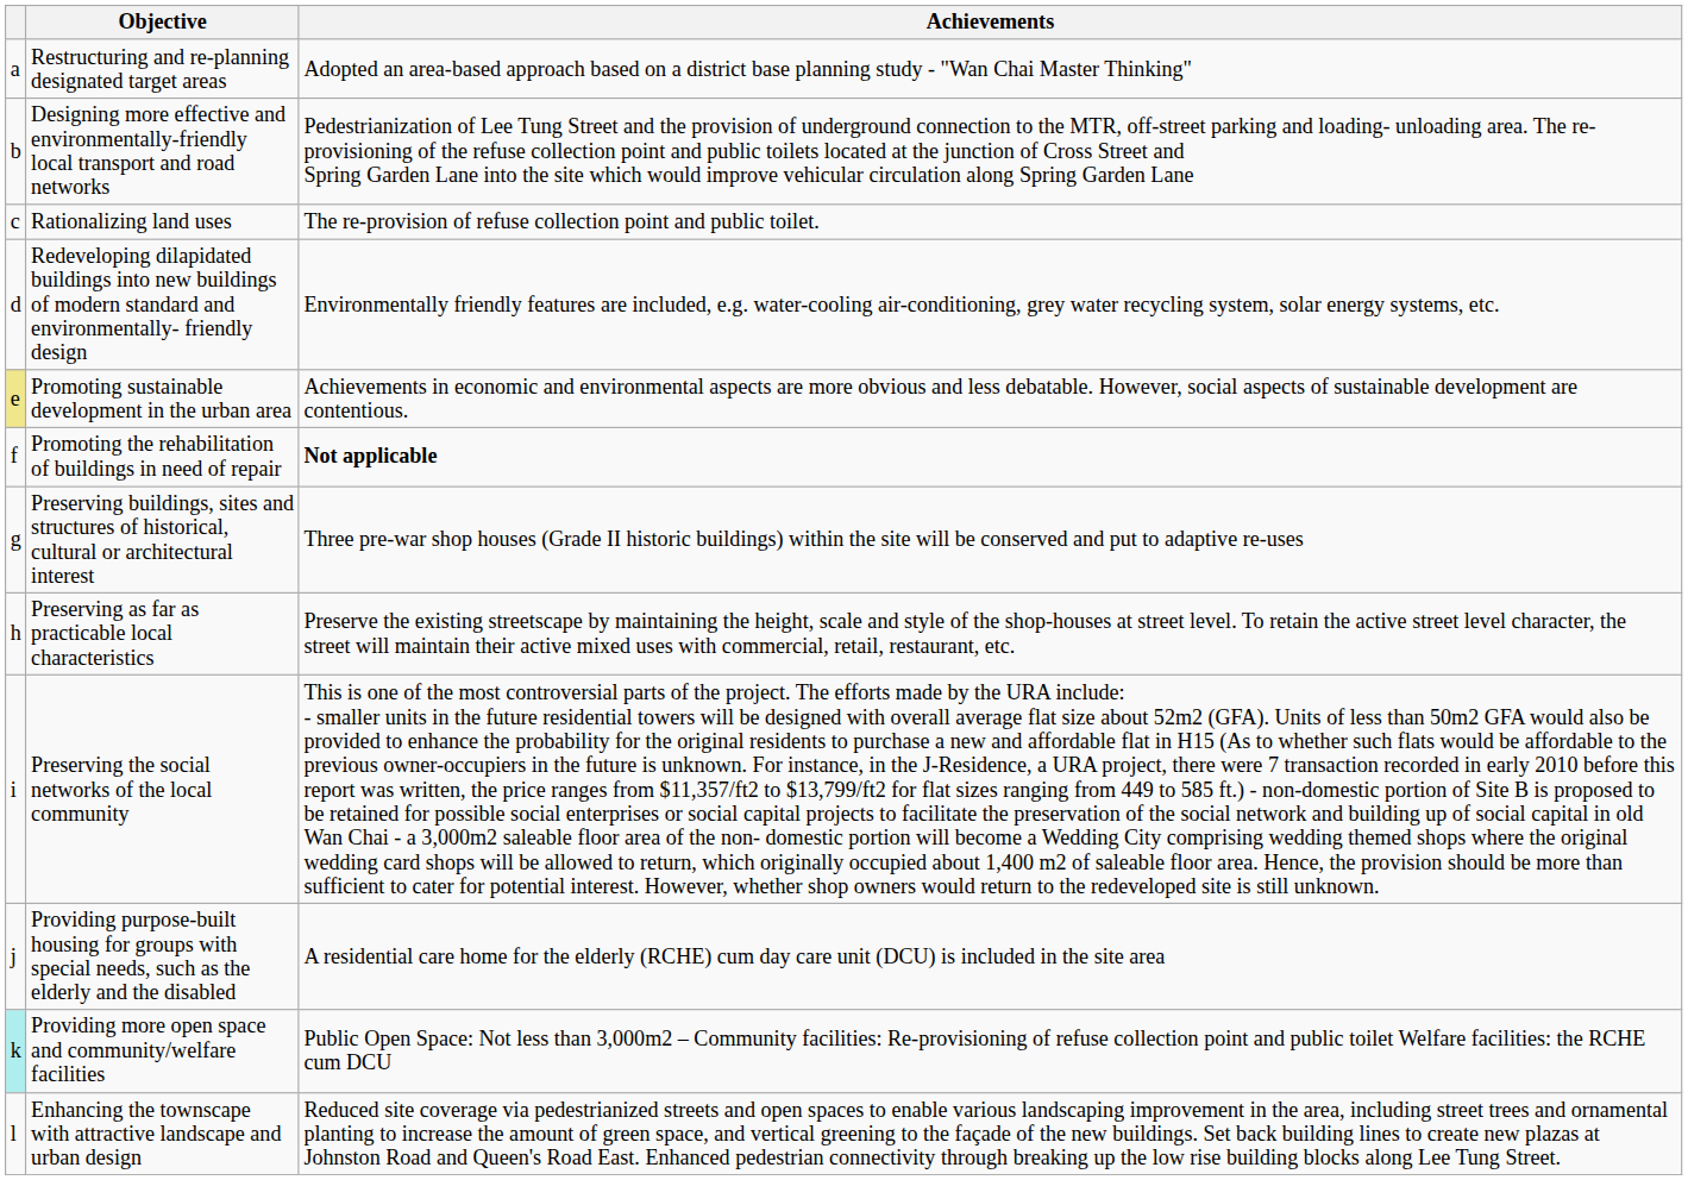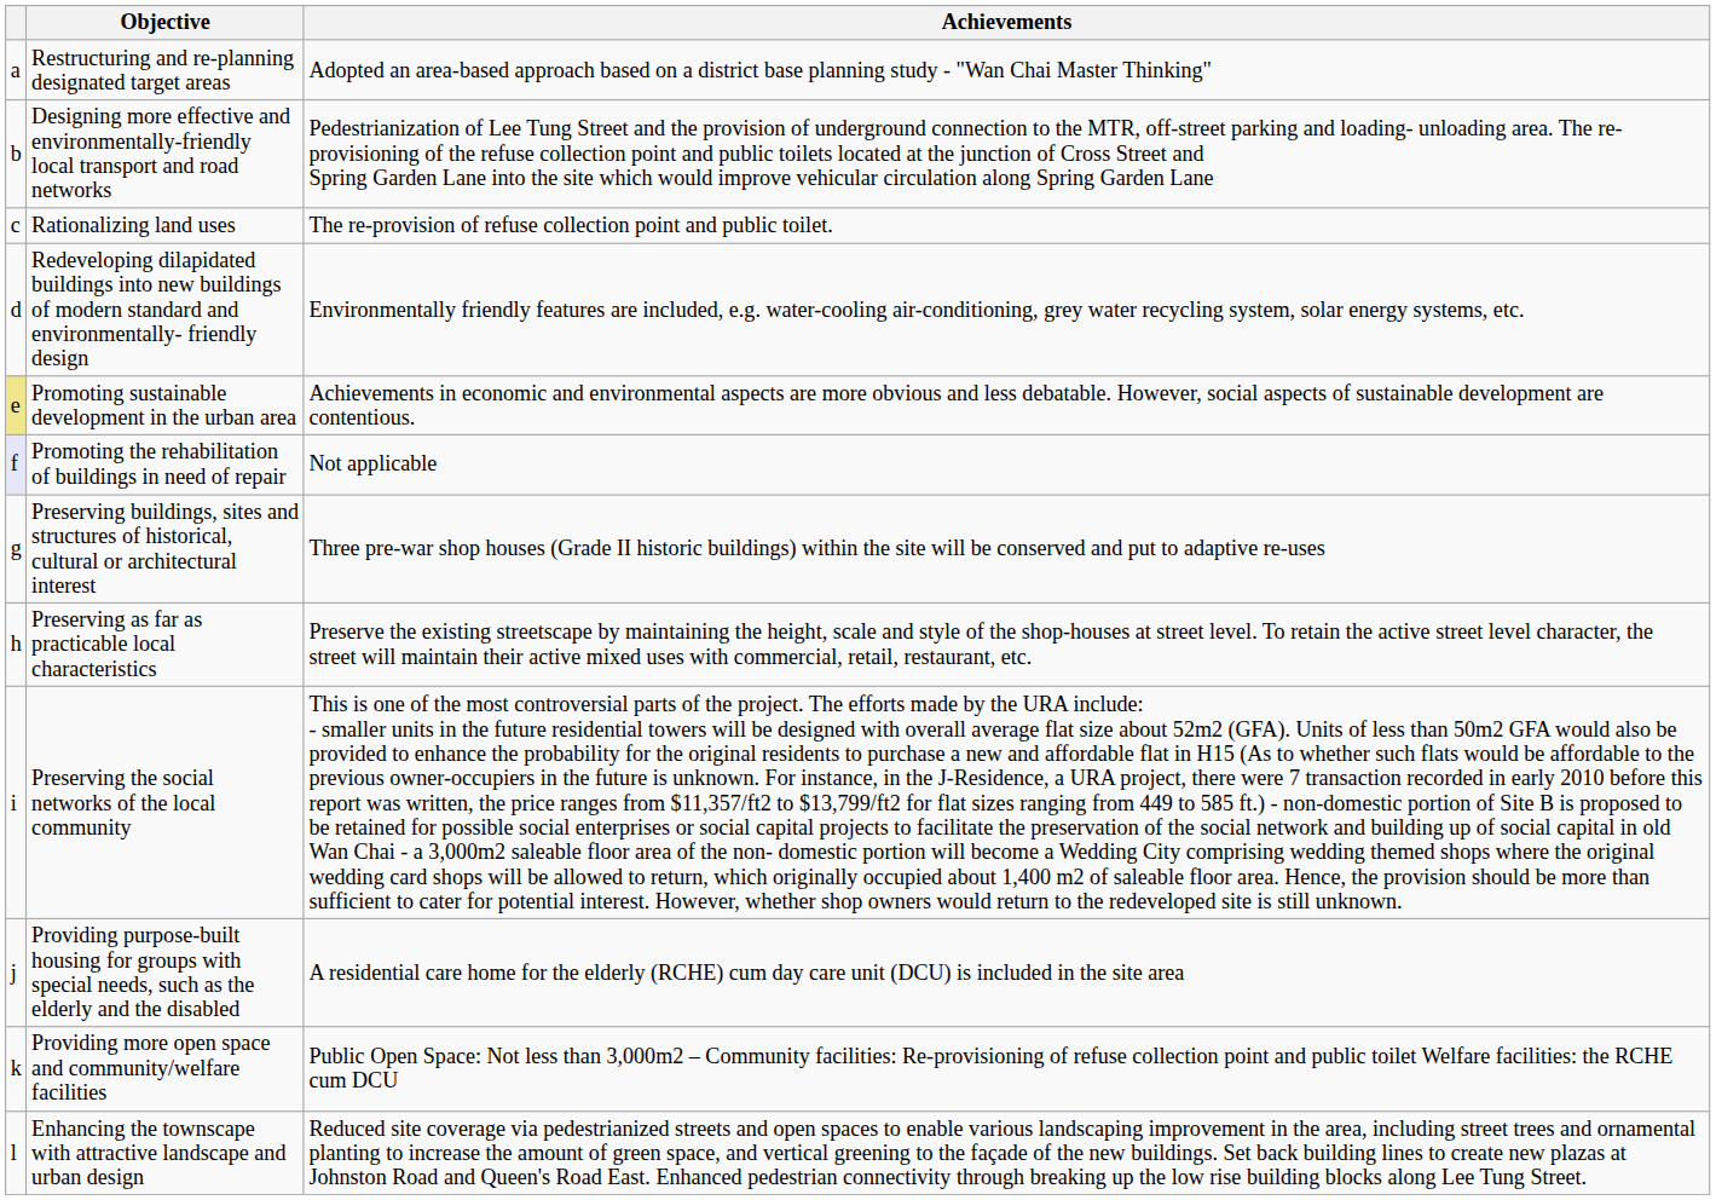Promoting the rehabilitation of buildings in need of repair | column 1: no background -> lavender background
Promoting the rehabilitation of buildings in need of repair | Achievements: bold -> normal
Providing more open space and community/welfare facilities | column 1: paleturquoise background -> no background
